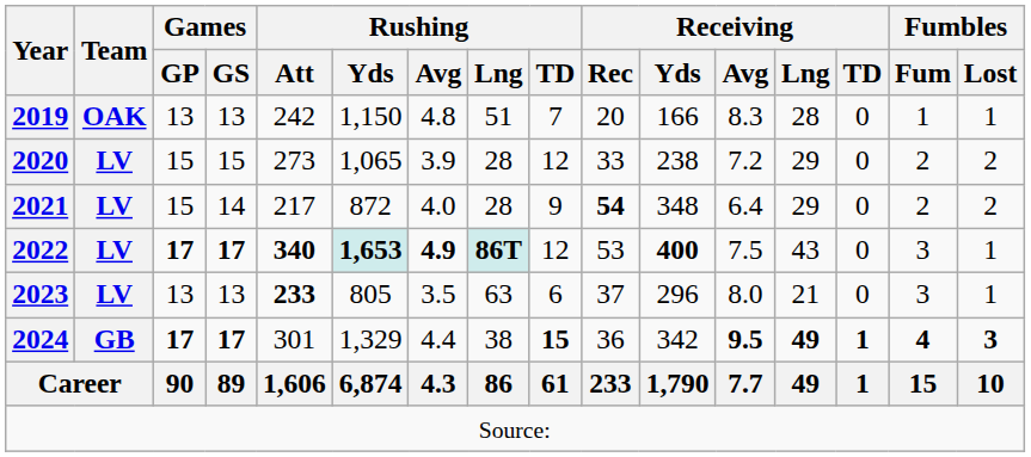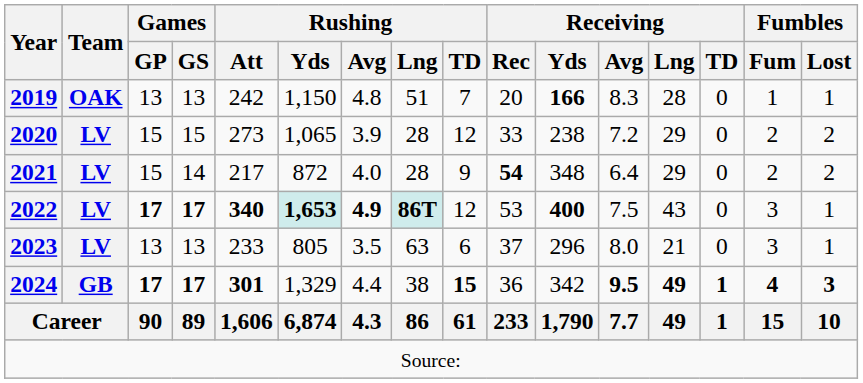2019 | Receiving / Yds: normal -> bold
2023 | Rushing / Att: bold -> normal
2024 | Rushing / Att: normal -> bold
